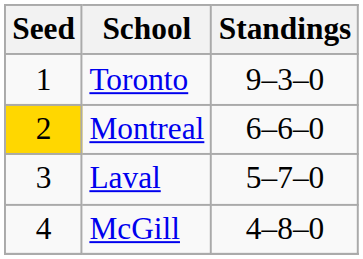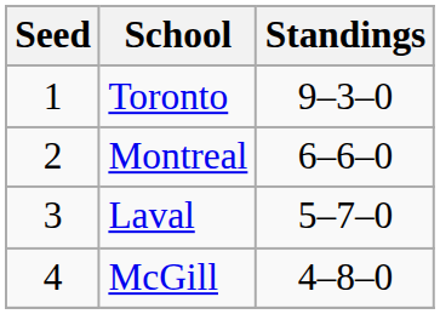Montreal | Seed: gold background -> no background
